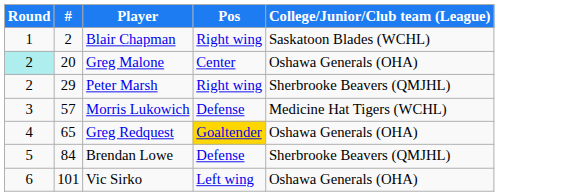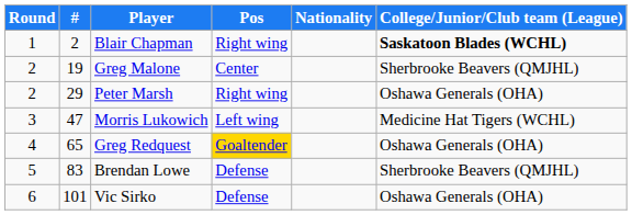+ column: Nationality
Blair Chapman | College/Junior/Club team (League): normal -> bold
Greg Malone | Round: paleturquoise background -> no background
Greg Malone | #: 20 -> 19
Greg Malone | College/Junior/Club team (League): Oshawa Generals (OHA) -> Sherbrooke Beavers (QMJHL)
Peter Marsh | College/Junior/Club team (League): Sherbrooke Beavers (QMJHL) -> Oshawa Generals (OHA)
Morris Lukowich | #: 57 -> 47
Morris Lukowich | Pos: Defense -> Left wing
Brendan Lowe | #: 84 -> 83
Vic Sirko | Pos: Left wing -> Defense
